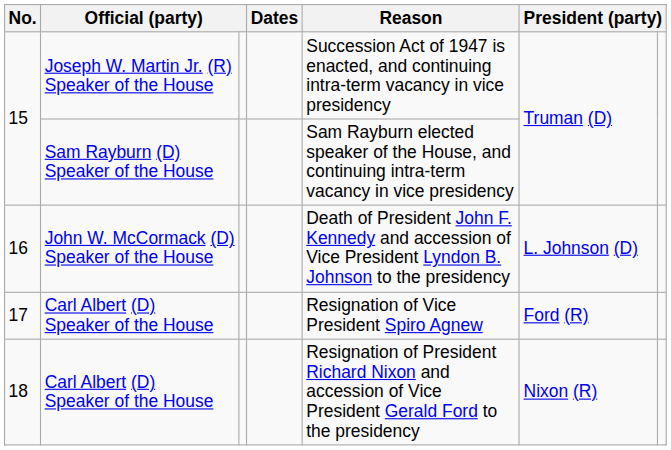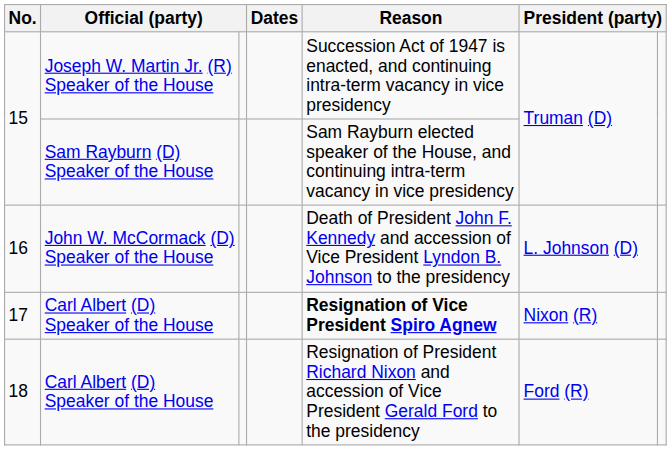17 | Reason: normal -> bold
17 | column 6: Ford (R) -> Nixon (R)
18 | column 6: Nixon (R) -> Ford (R)
